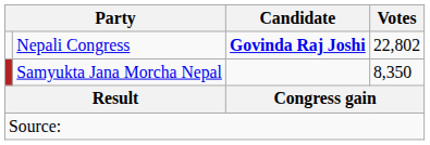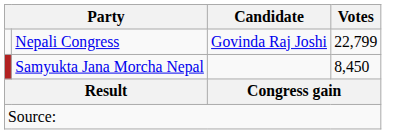Nepali Congress | Candidate: bold -> normal
Nepali Congress | Votes: 22,802 -> 22,799
Samyukta Jana Morcha Nepal | Votes: 8,350 -> 8,450
